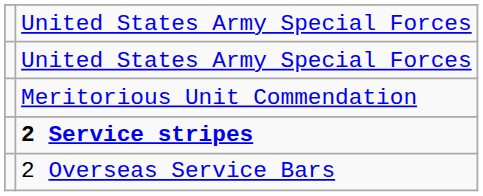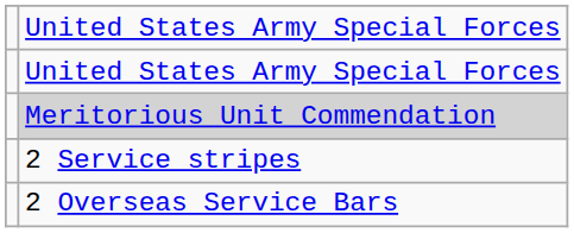row 3 | column 2: no background -> lightgrey background
row 4 | column 2: bold -> normal
